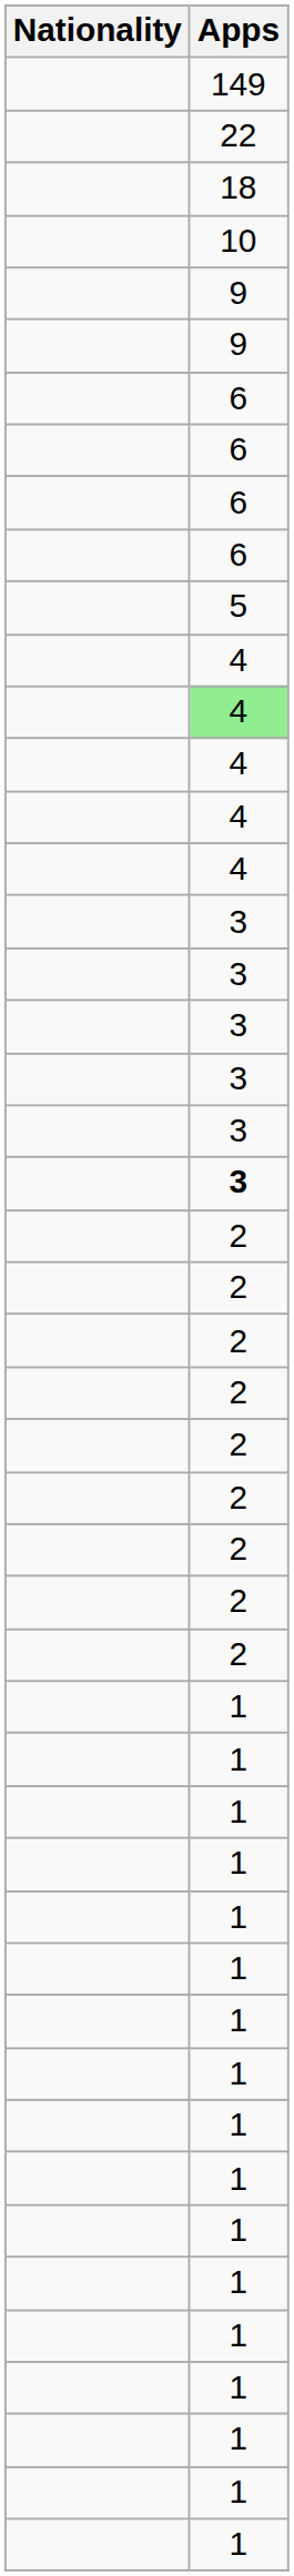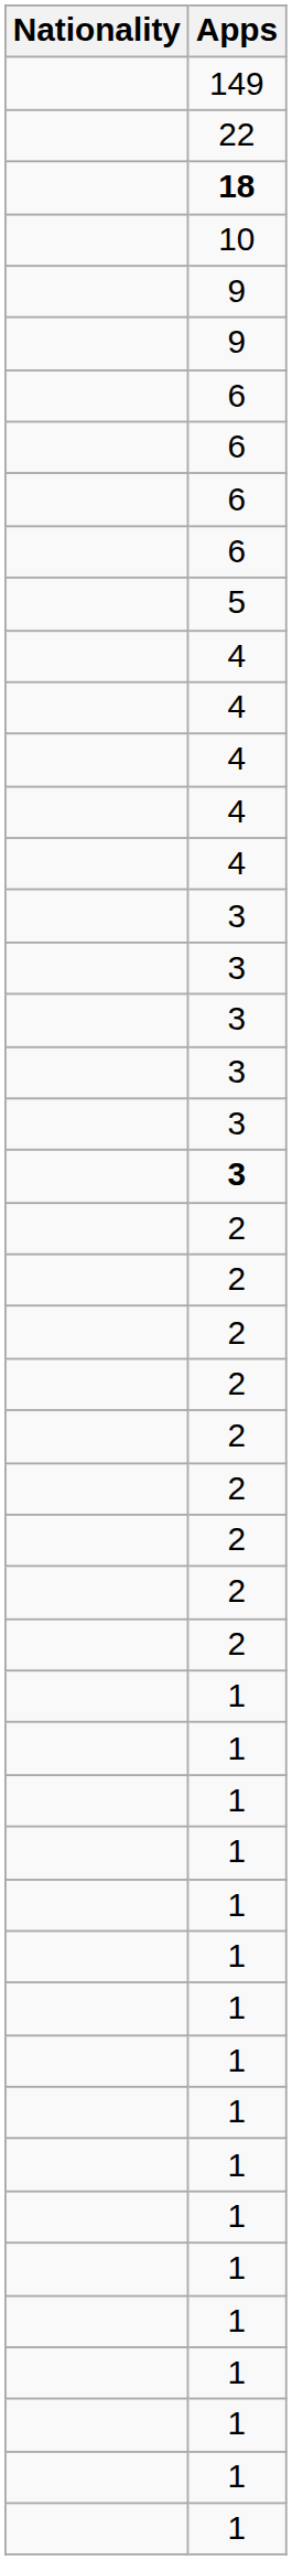row 4 | Apps: normal -> bold
row 14 | Apps: lightgreen background -> no background
